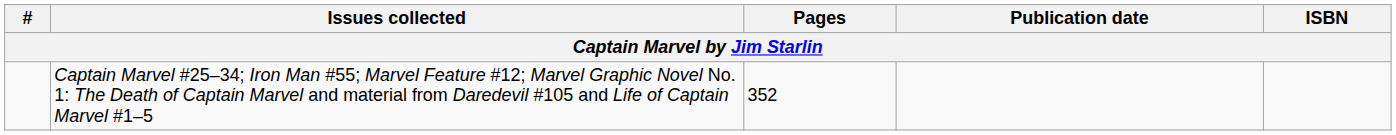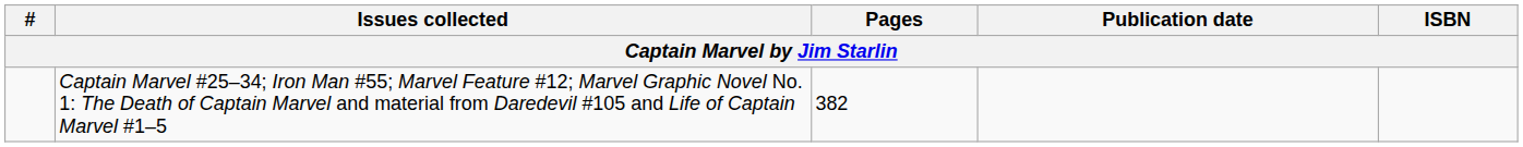row 3 | Pages: 352 -> 382
